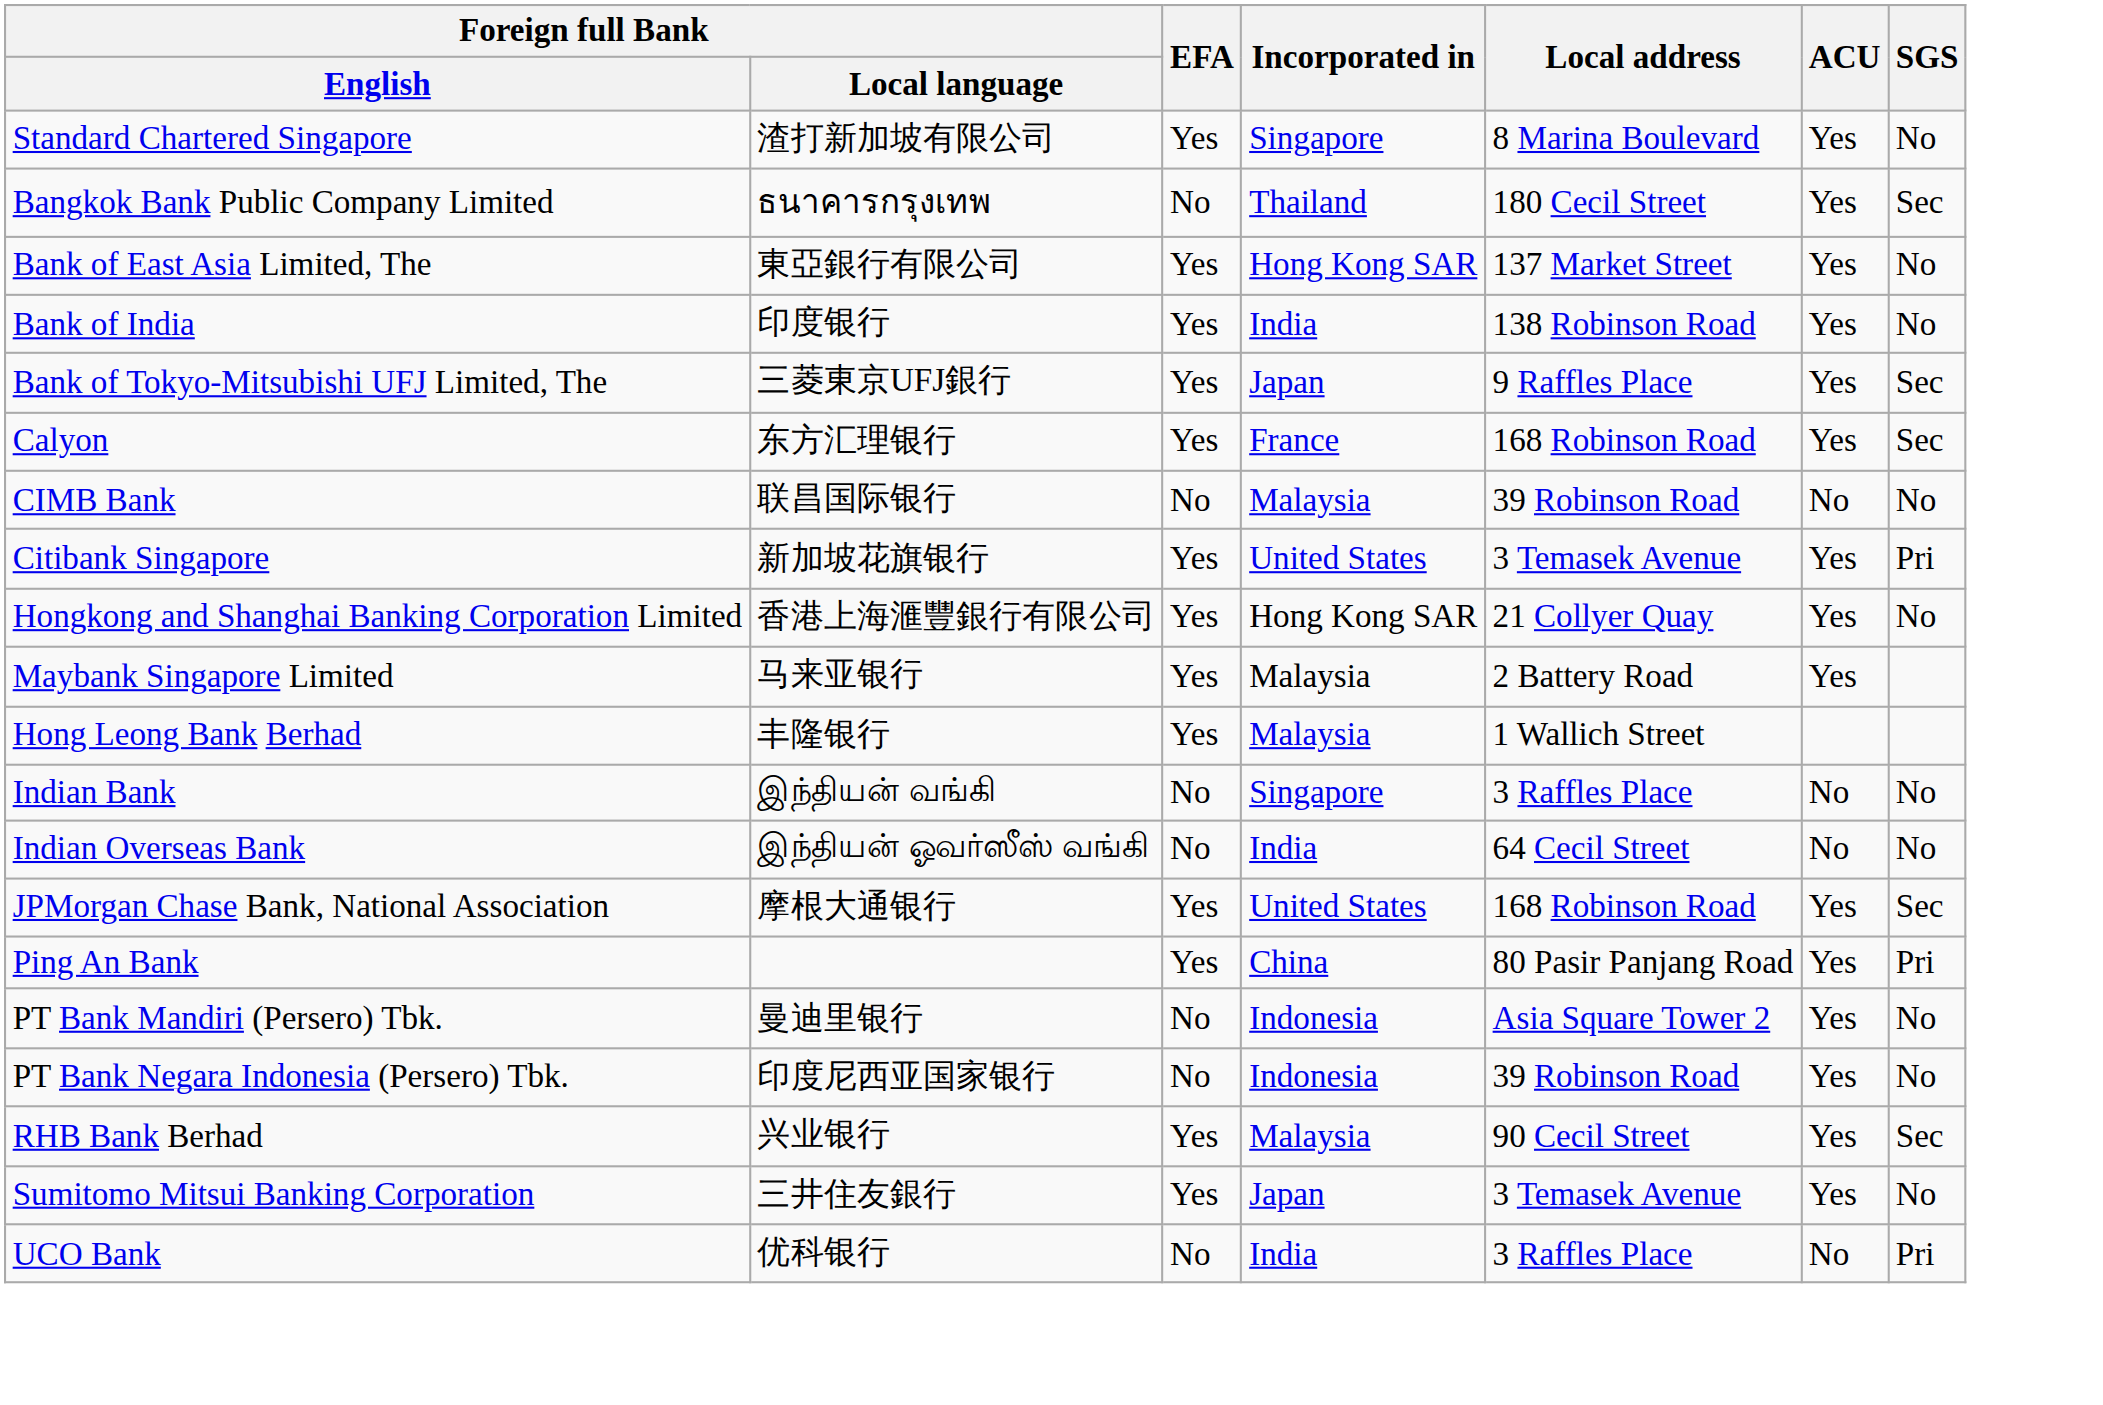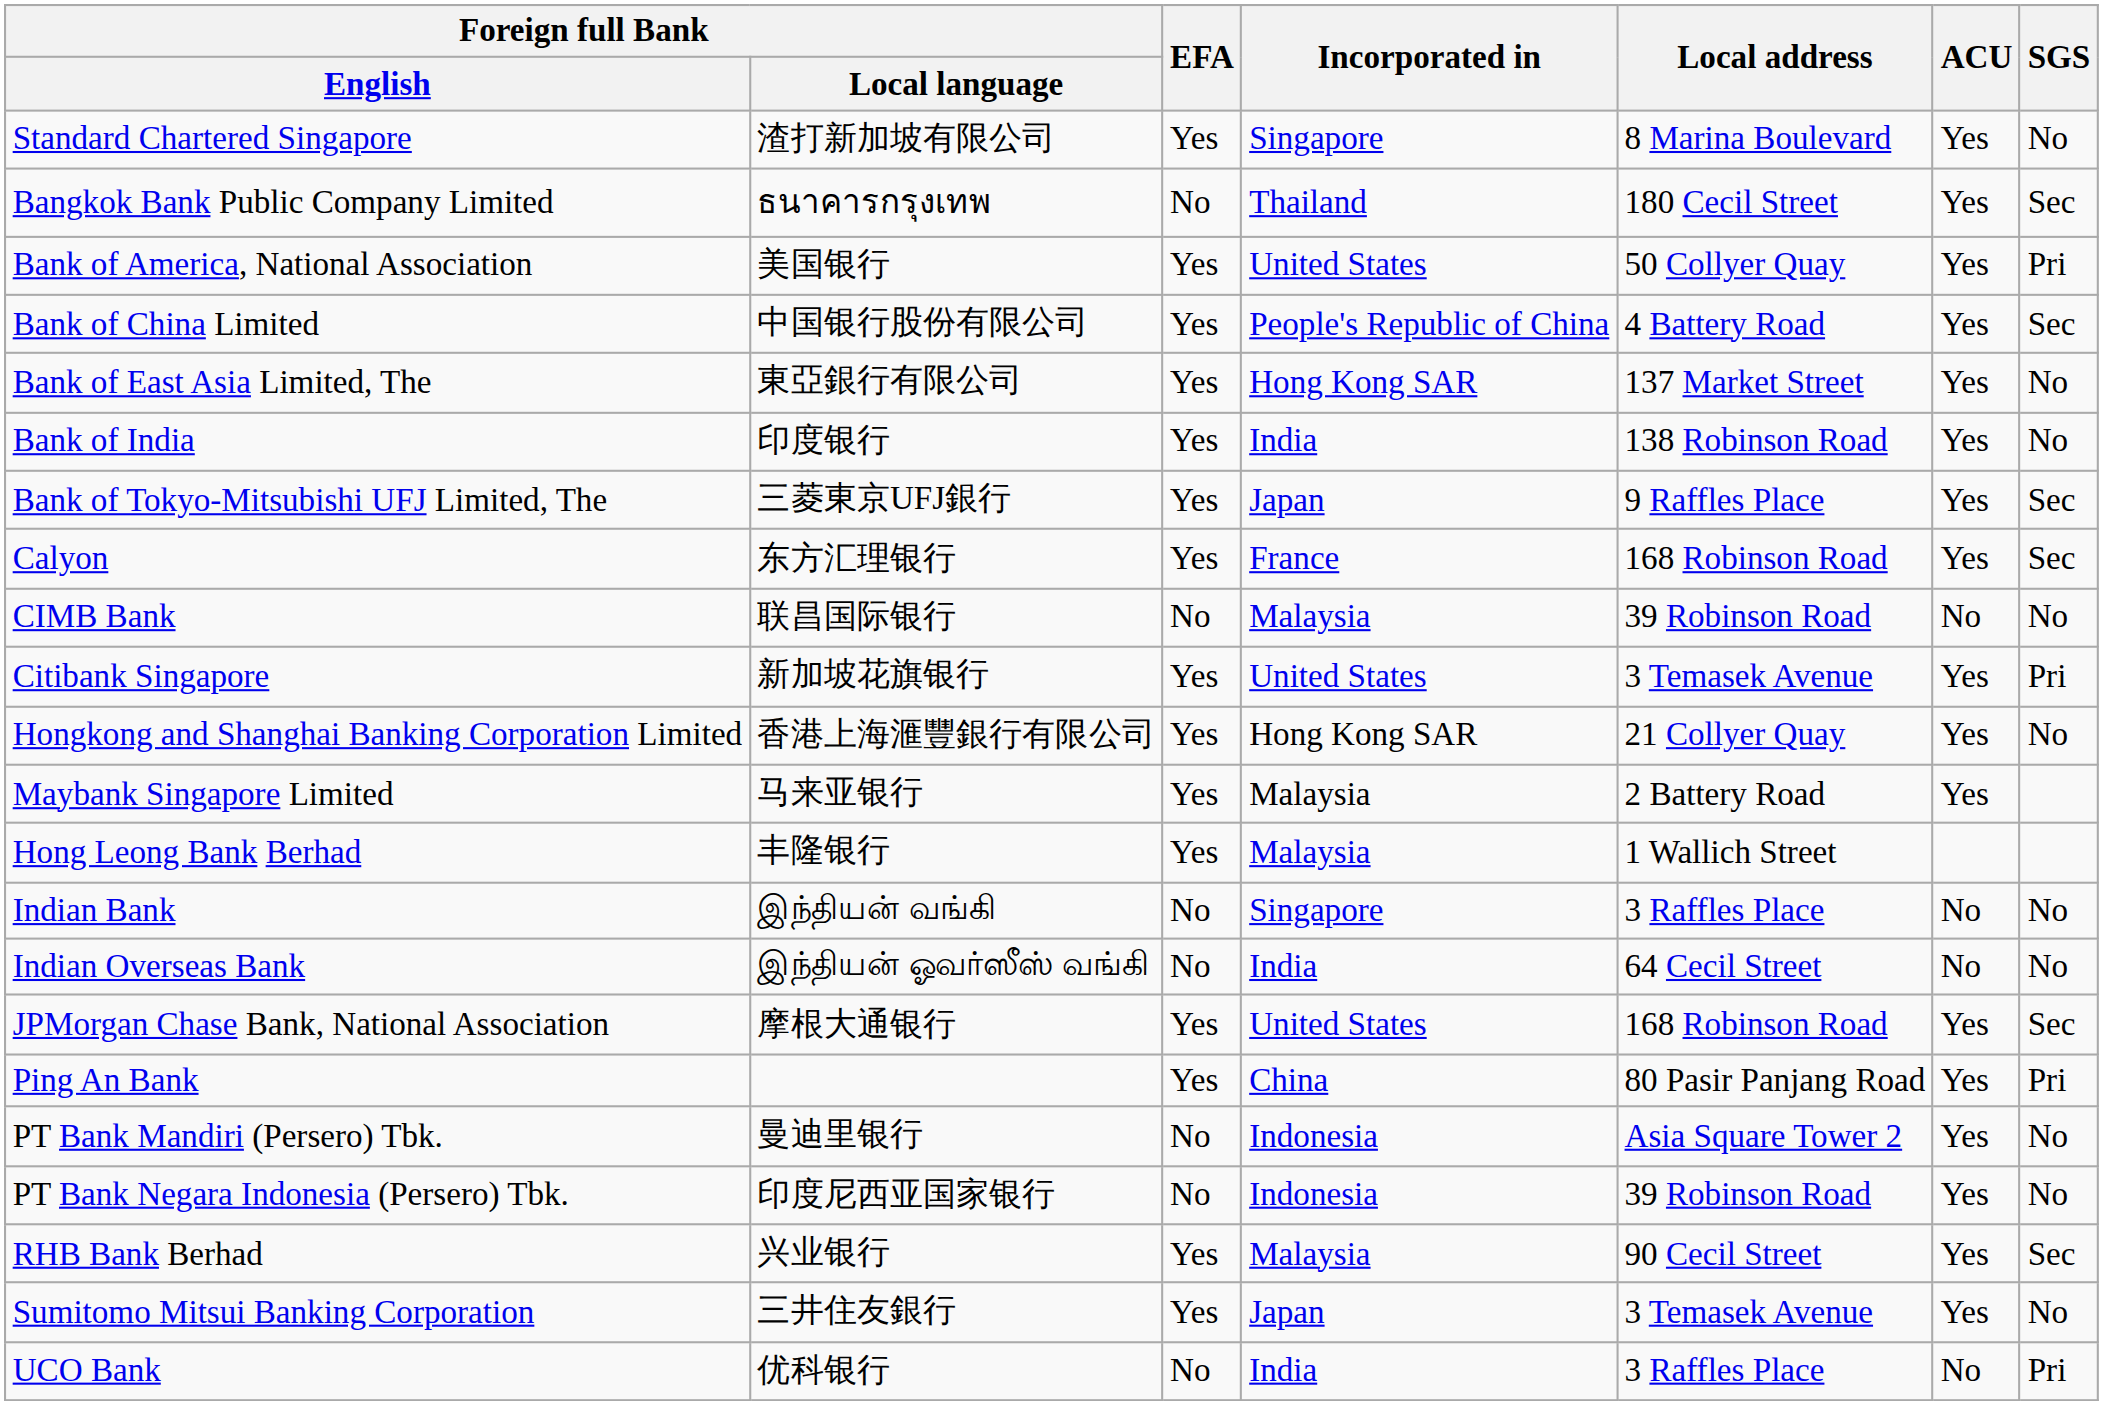+ row: Bank of America, National Association | 美国银行 | Yes | United States | 50 Collyer Quay | Yes | Pri
+ row: Bank of China Limited | 中国银行股份有限公司 | Yes | People's Republic of China | 4 Battery Road | Yes | Sec
